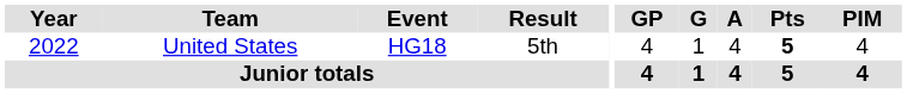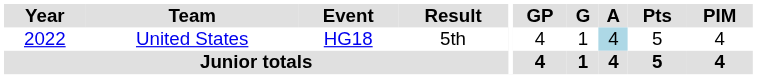United States | A: no background -> lightblue background
United States | Pts: bold -> normal
